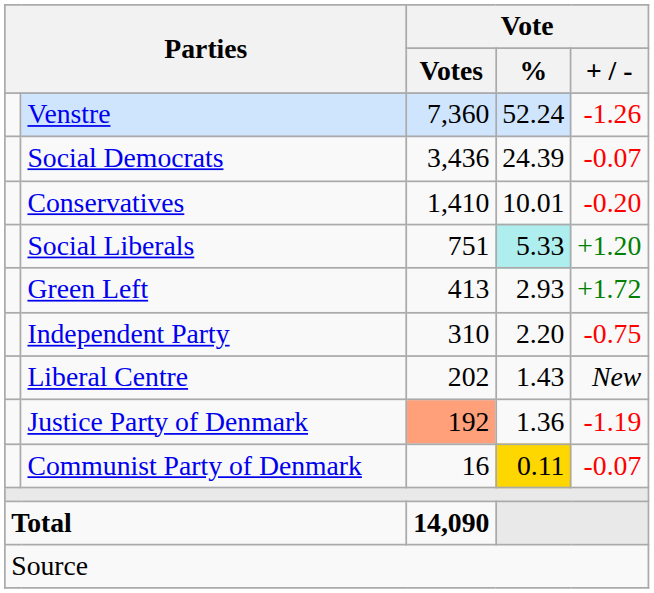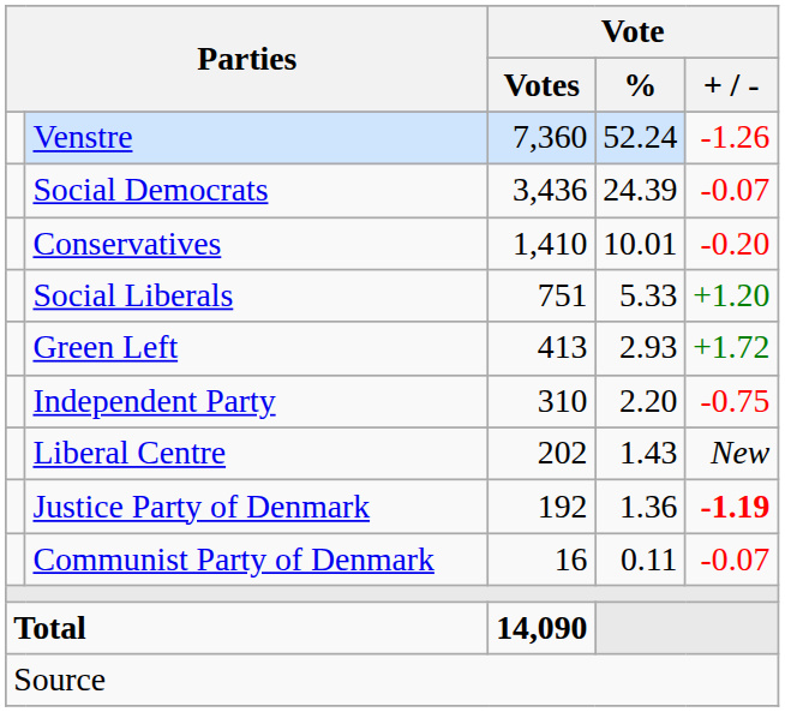Social Liberals | Vote / %: paleturquoise background -> no background
Justice Party of Denmark | Vote / Votes: lightsalmon background -> no background
Justice Party of Denmark | Vote / + / -: normal -> bold
Communist Party of Denmark | Vote / %: gold background -> no background
